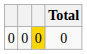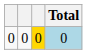row 2 | Total: no background -> lightblue background
